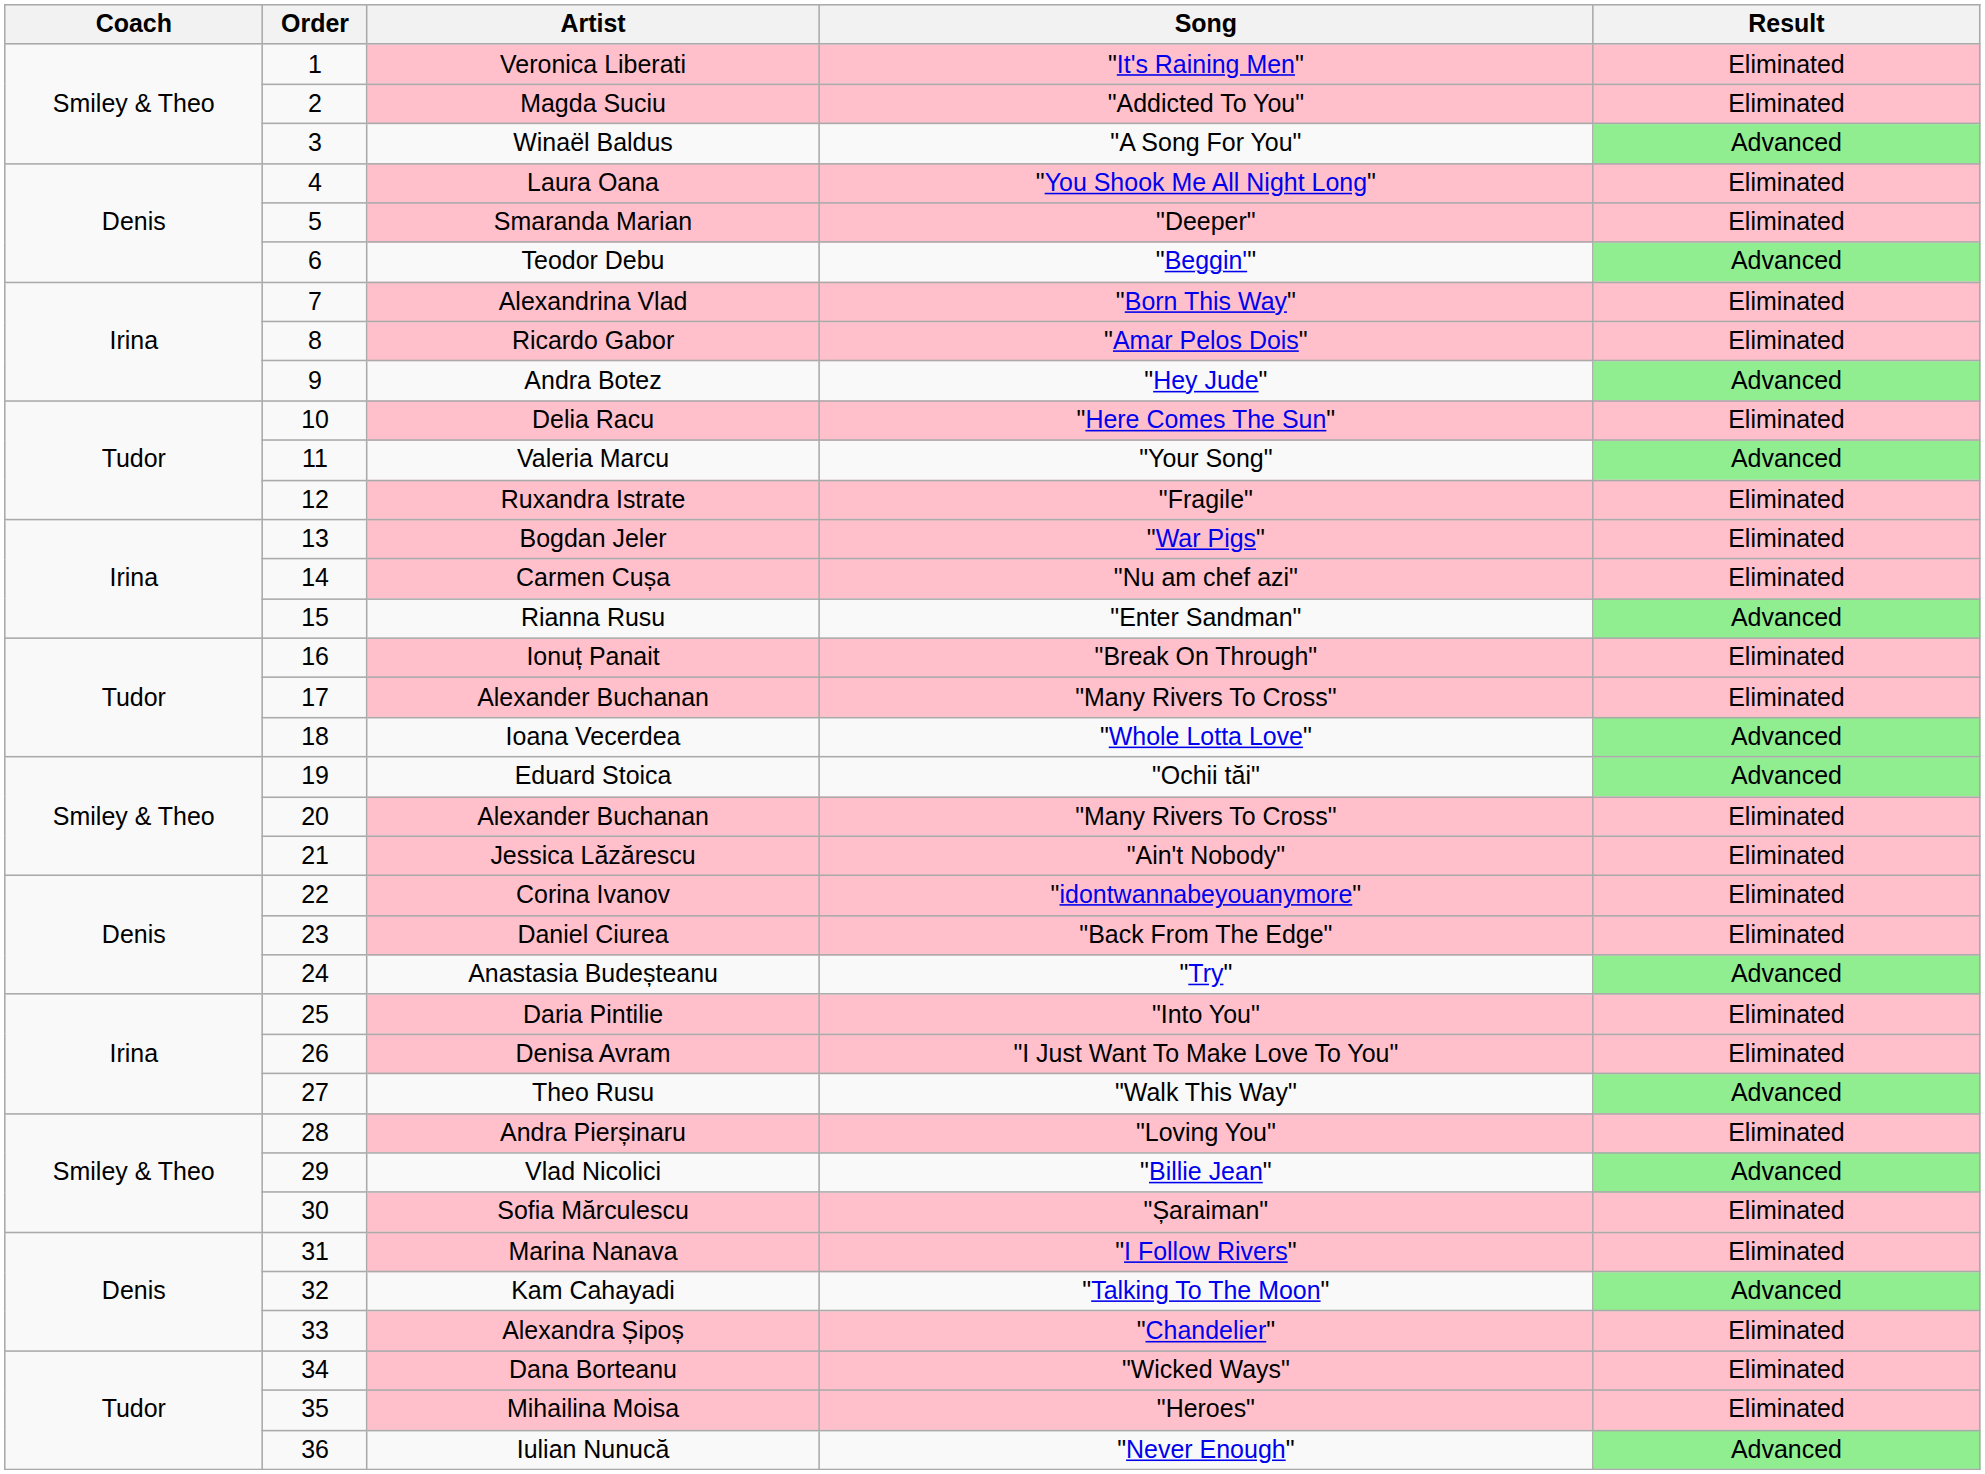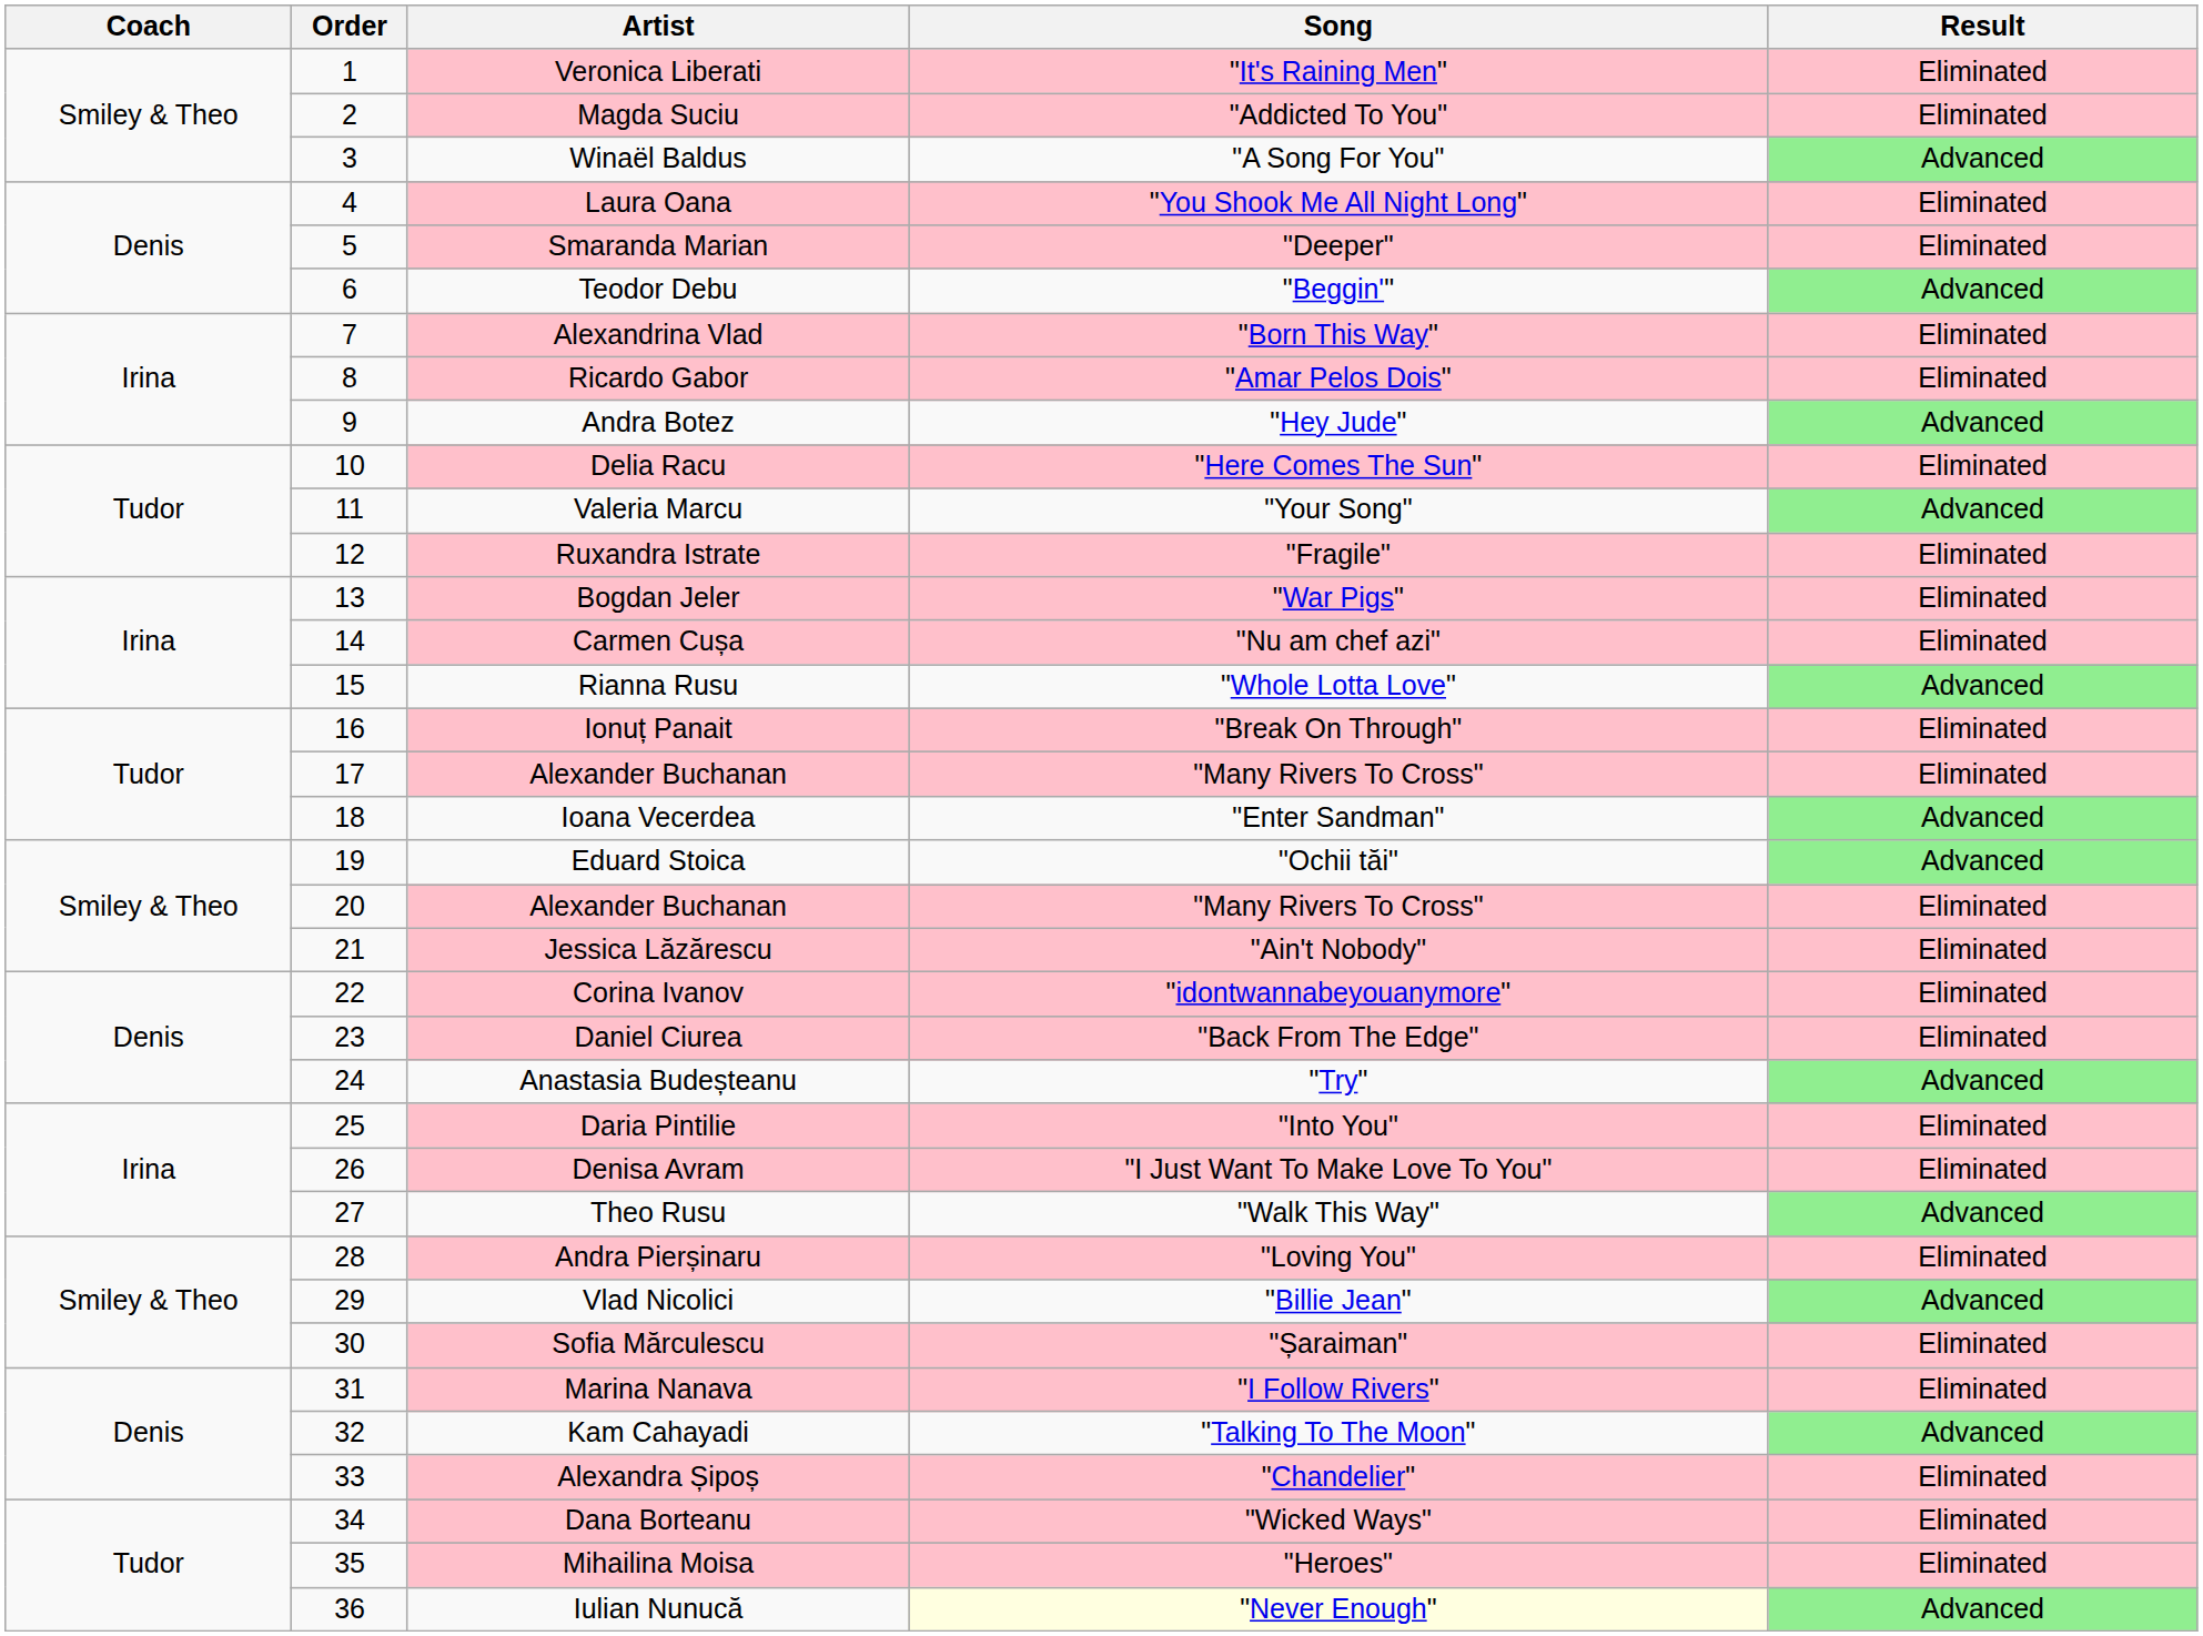Rianna Rusu | Song: "Enter Sandman" -> "Whole Lotta Love"
Ioana Vecerdea | Song: "Whole Lotta Love" -> "Enter Sandman"
Iulian Nunucă | Song: no background -> lightyellow background
